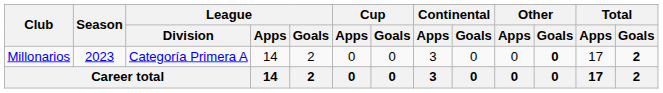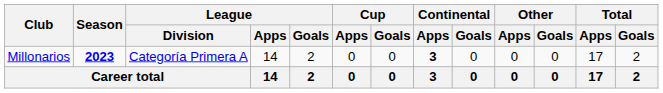Millonarios | Season: normal -> bold
Millonarios | Continental / Apps: normal -> bold
Millonarios | Other / Goals: bold -> normal
Millonarios | Total / Goals: bold -> normal
